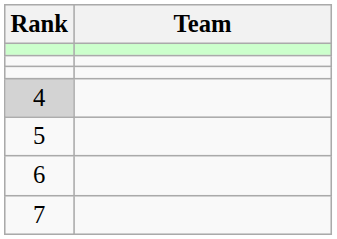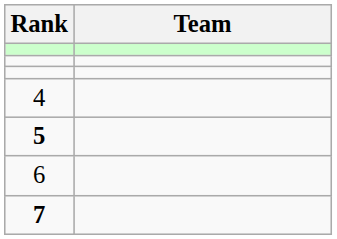row 5 | Rank: lightgrey background -> no background
row 6 | Rank: normal -> bold
row 8 | Rank: normal -> bold
